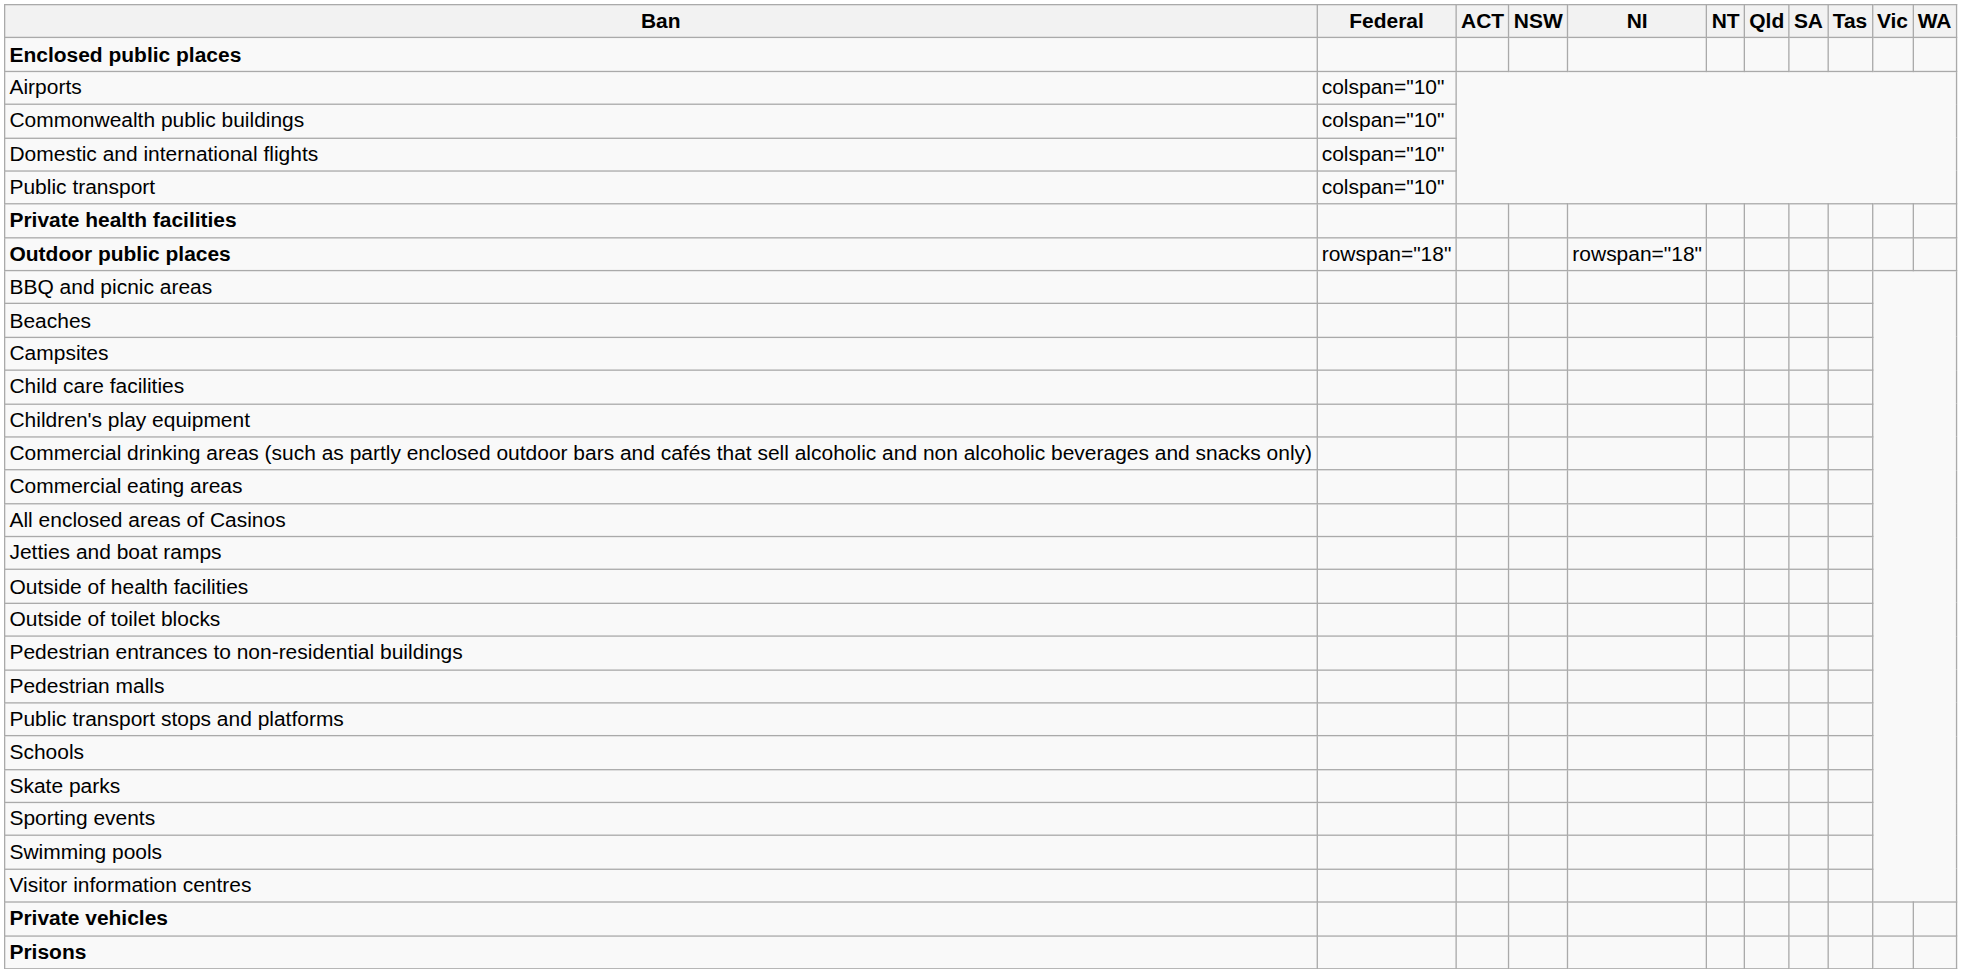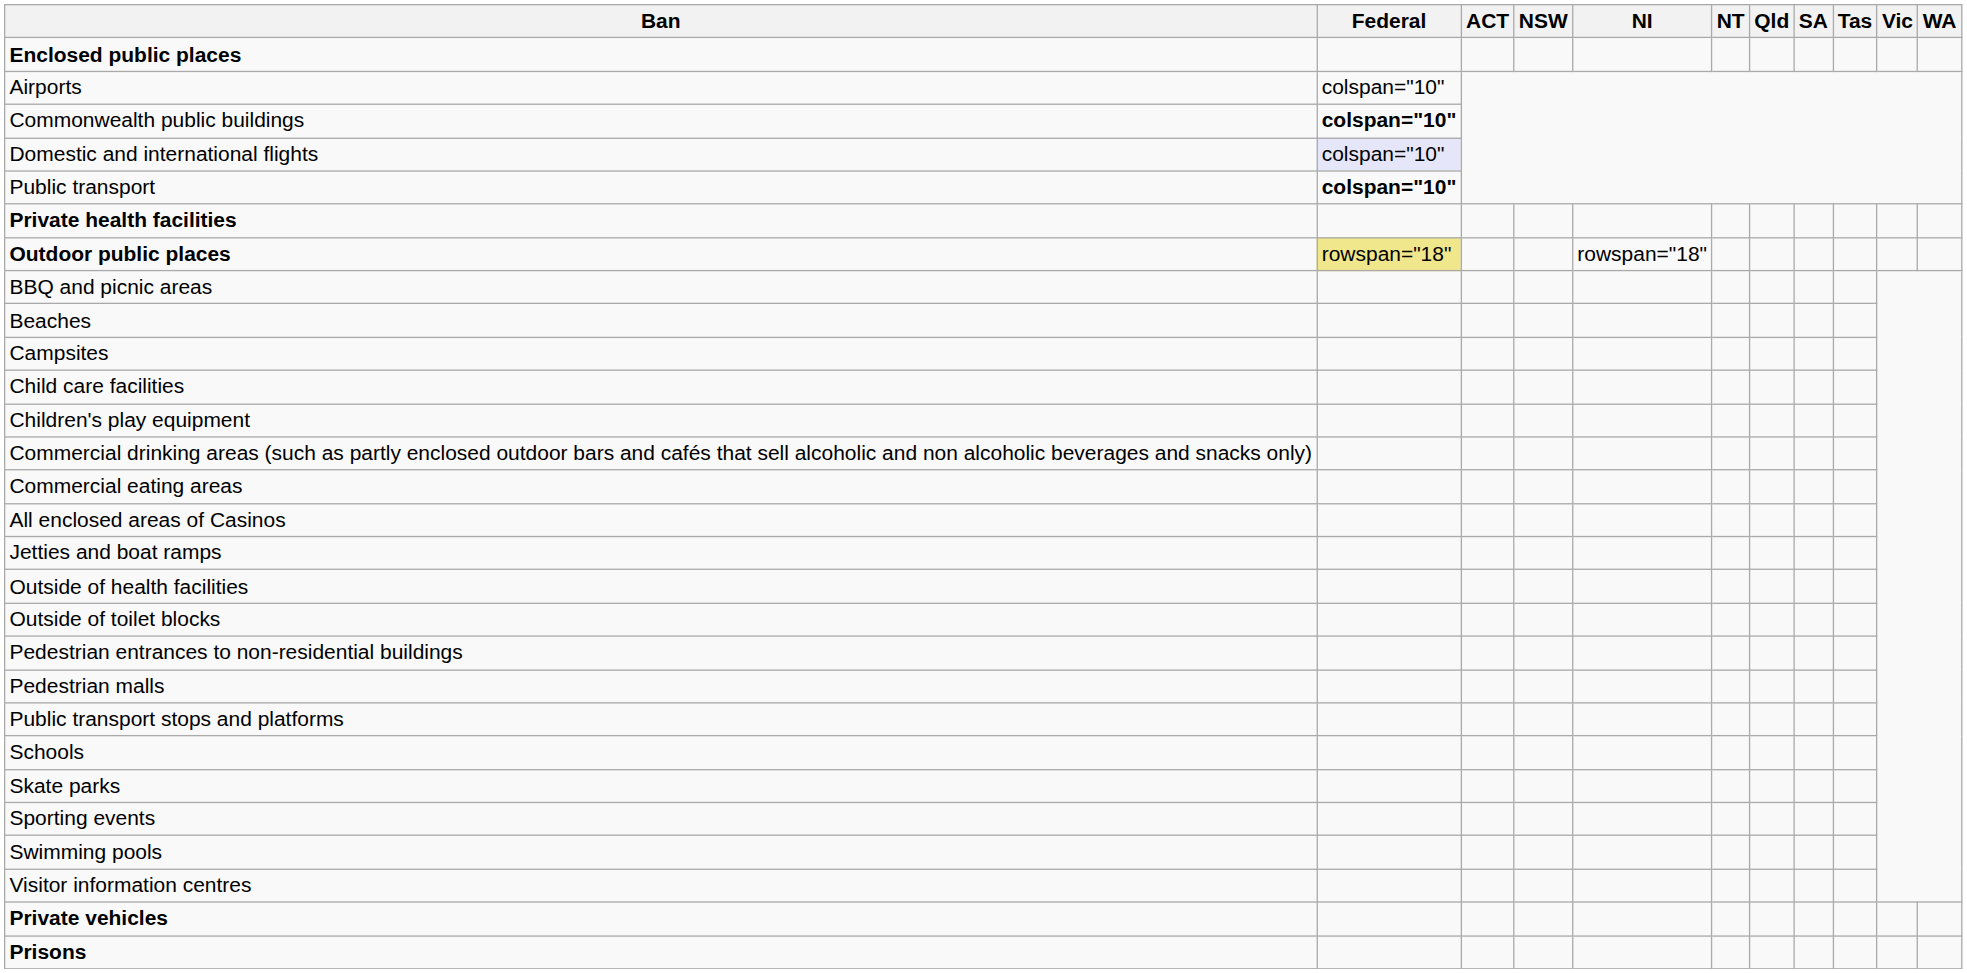Commonwealth public buildings | Federal: normal -> bold
Domestic and international flights | Federal: no background -> lavender background
Public transport | Federal: normal -> bold
Outdoor public places | Federal: no background -> khaki background
